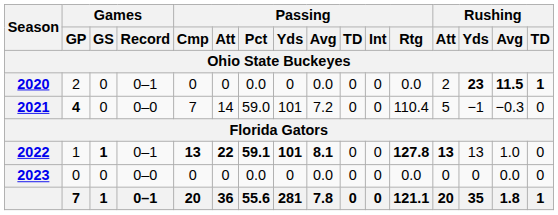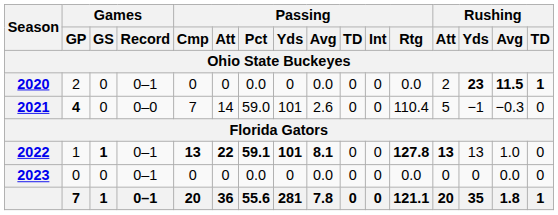2021 | Passing / Avg / Ohio State Buckeyes: 7.2 -> 2.6
2023 | Games / Record / Ohio State Buckeyes: 0–0 -> 0–1
